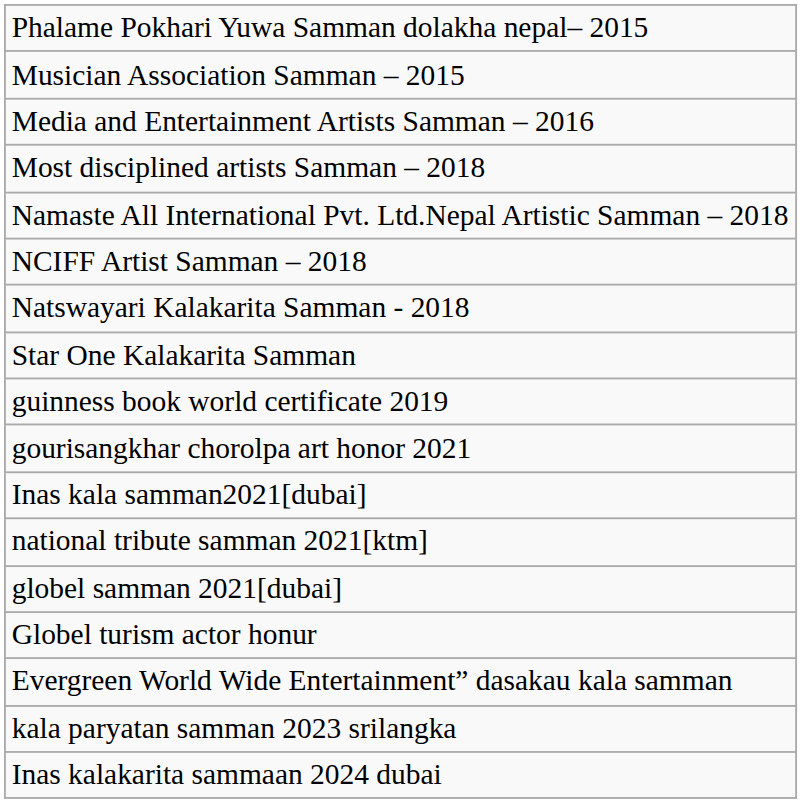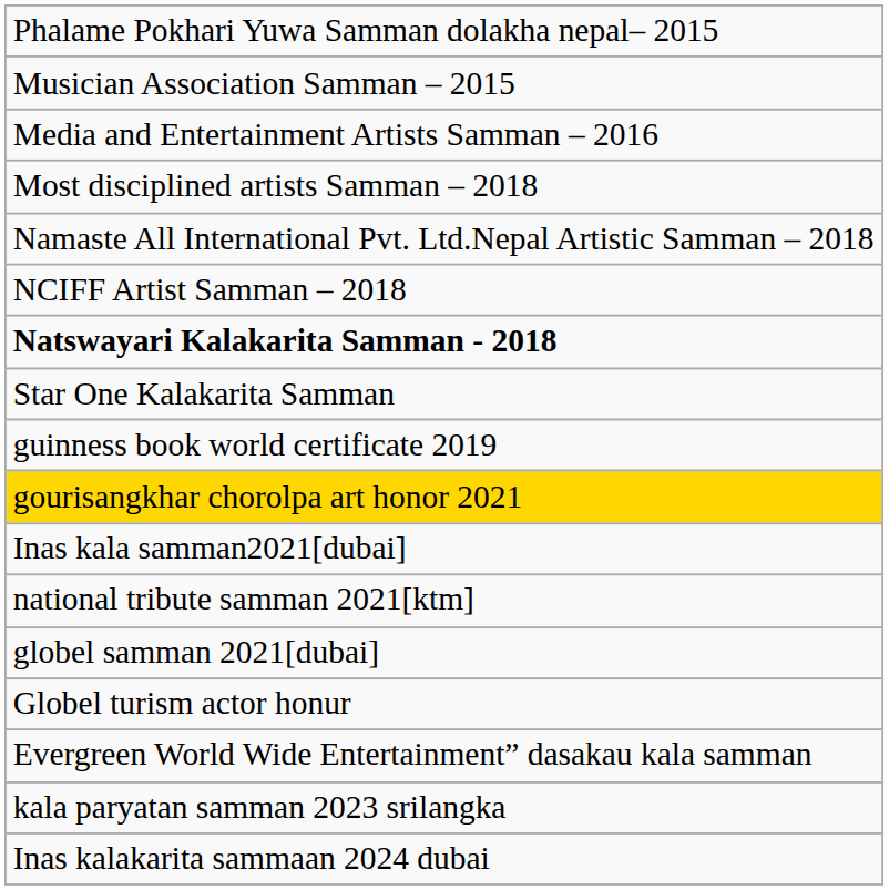row 7 | column 1: normal -> bold
row 10 | column 1: no background -> gold background
